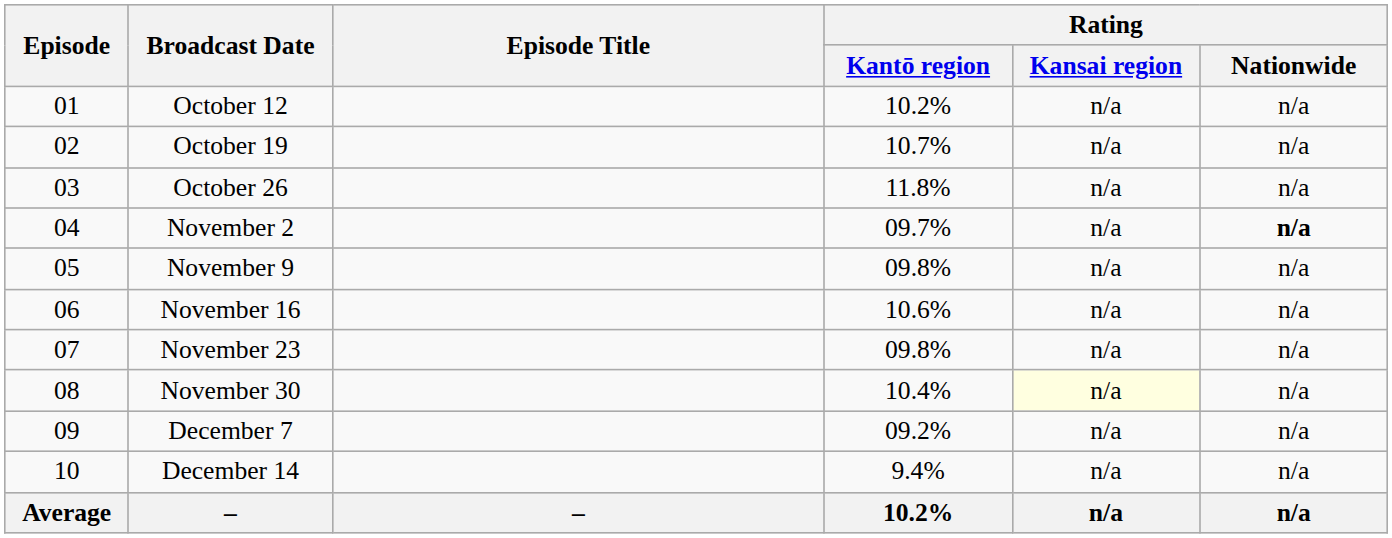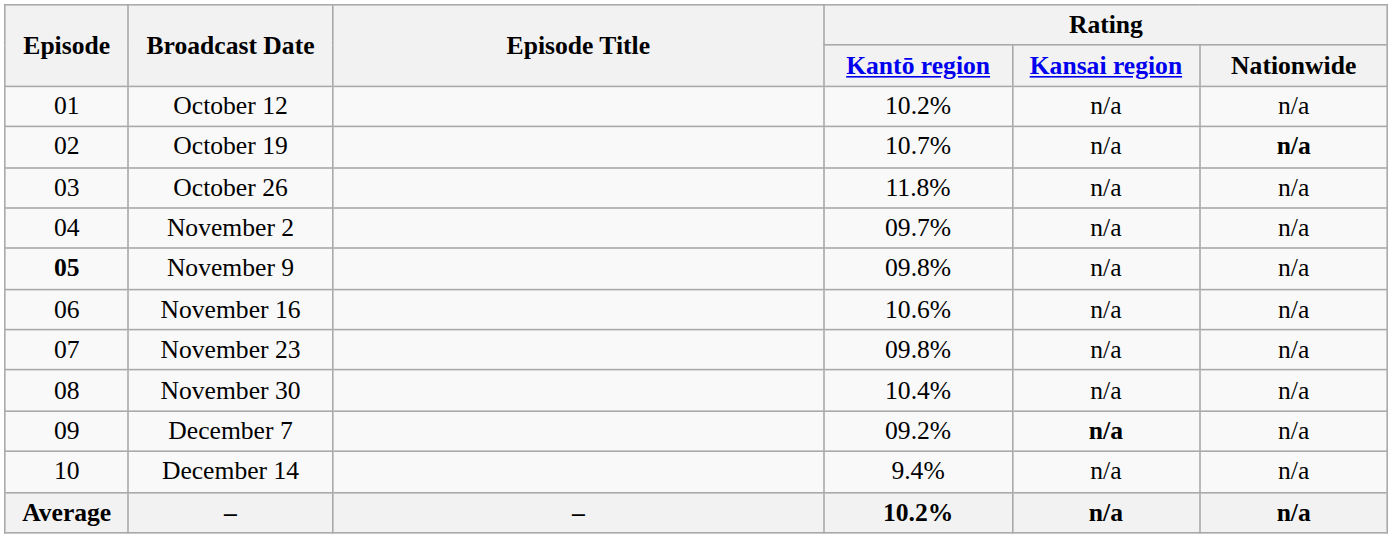October 19 | Rating / Nationwide: normal -> bold
November 2 | Rating / Nationwide: bold -> normal
November 9 | Episode: normal -> bold
November 30 | Rating / Kansai region: lightyellow background -> no background
December 7 | Rating / Kansai region: normal -> bold
